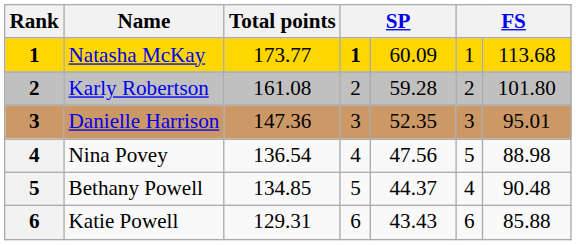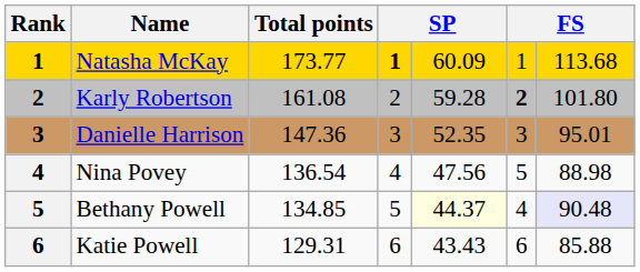Karly Robertson | column 6: normal -> bold
Bethany Powell | column 5: no background -> lightyellow background
Bethany Powell | column 7: no background -> lavender background
